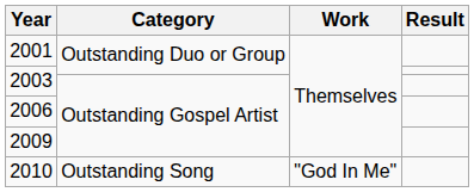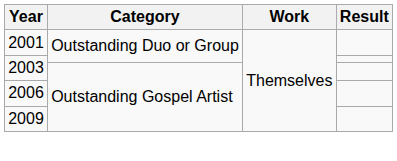- row: 2010 | Outstanding Song | "God In Me"
